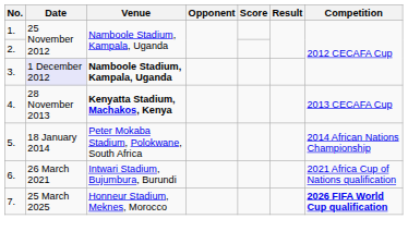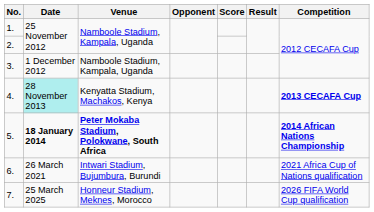3. | Date: lavender background -> no background
3. | Venue: bold -> normal
4. | Date: no background -> paleturquoise background
4. | Venue: bold -> normal
4. | Competition: normal -> bold
5. | Date: normal -> bold
5. | Venue: normal -> bold
5. | Competition: normal -> bold
7. | Competition: bold -> normal
